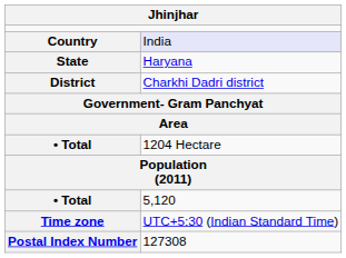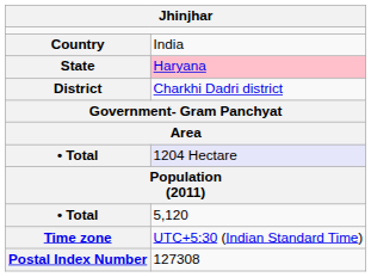India | column 2: lavender background -> no background
Haryana | column 2: no background -> pink background
1204 Hectare | column 2: no background -> lavender background
